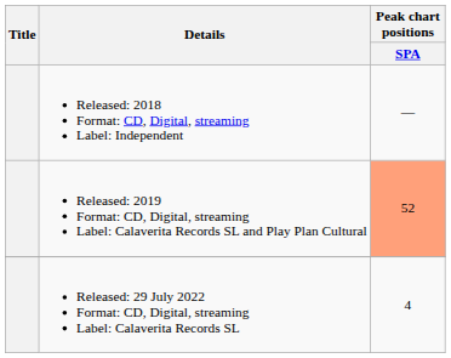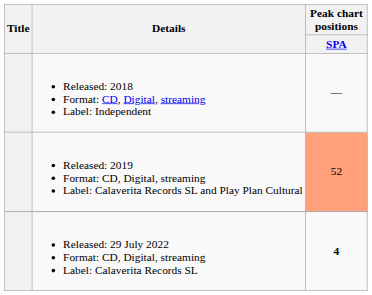row 5 | Peak chart positions / SPA: normal -> bold
